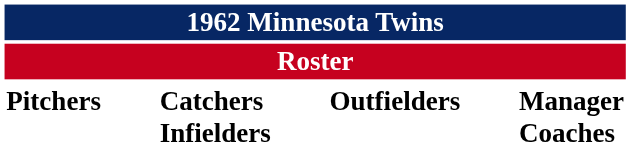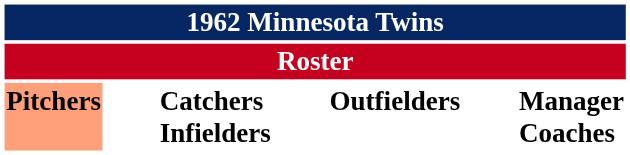Pitchers | column 1: no background -> lightsalmon background
